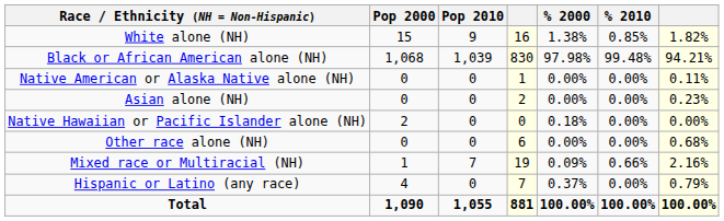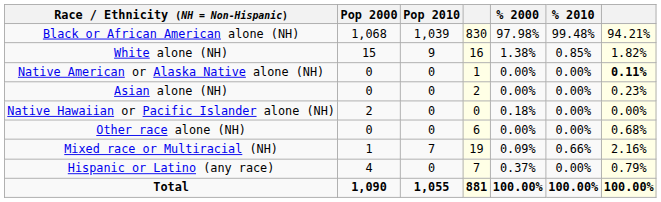rows swapped: White alone (NH) <-> Black or African American alone (NH)
Native American or Alaska Native alone (NH) | column 7: normal -> bold
